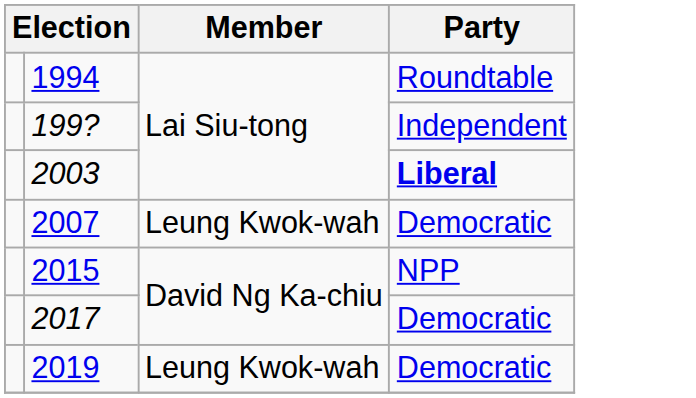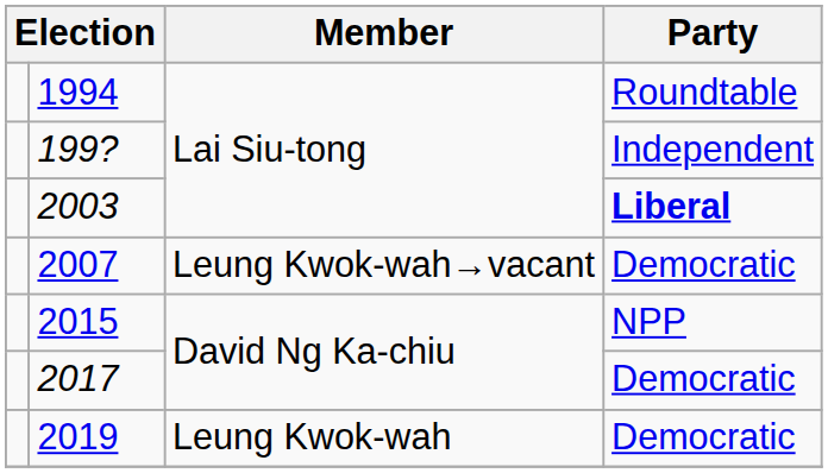2007 | Member: Leung Kwok-wah -> Leung Kwok-wah→vacant
